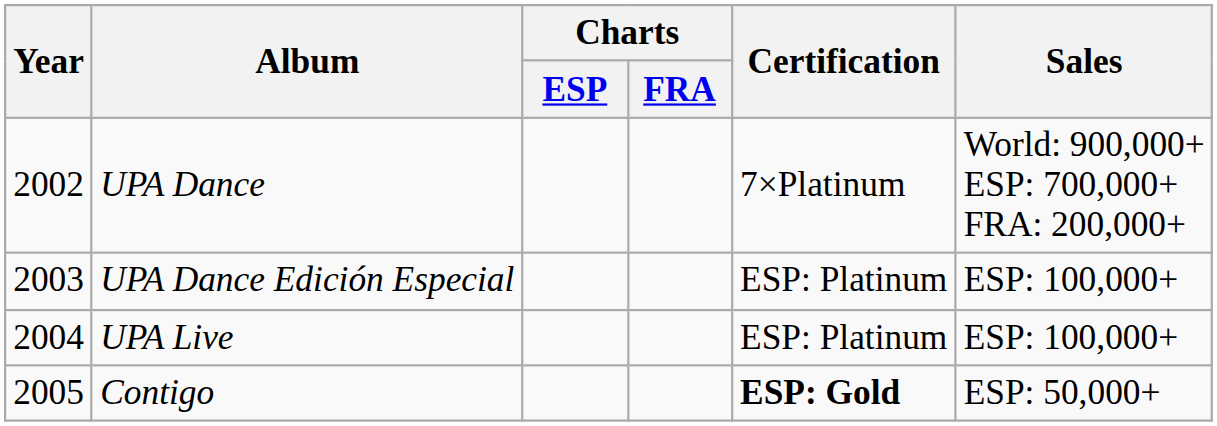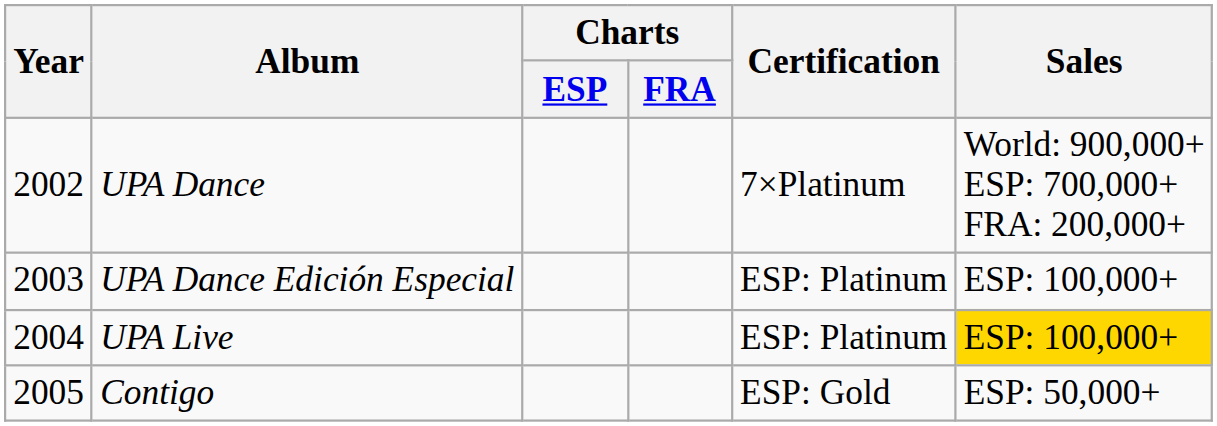UPA Live | Sales: no background -> gold background
Contigo | Certification: bold -> normal
